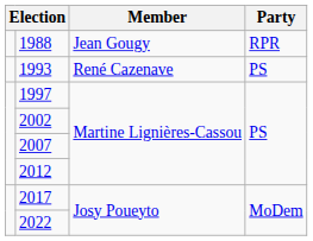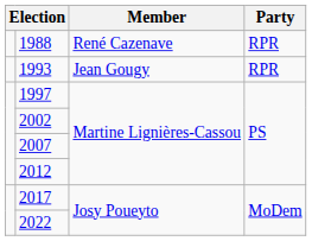1988 | Member: Jean Gougy -> René Cazenave
1993 | Member: René Cazenave -> Jean Gougy
1993 | Party: PS -> RPR
